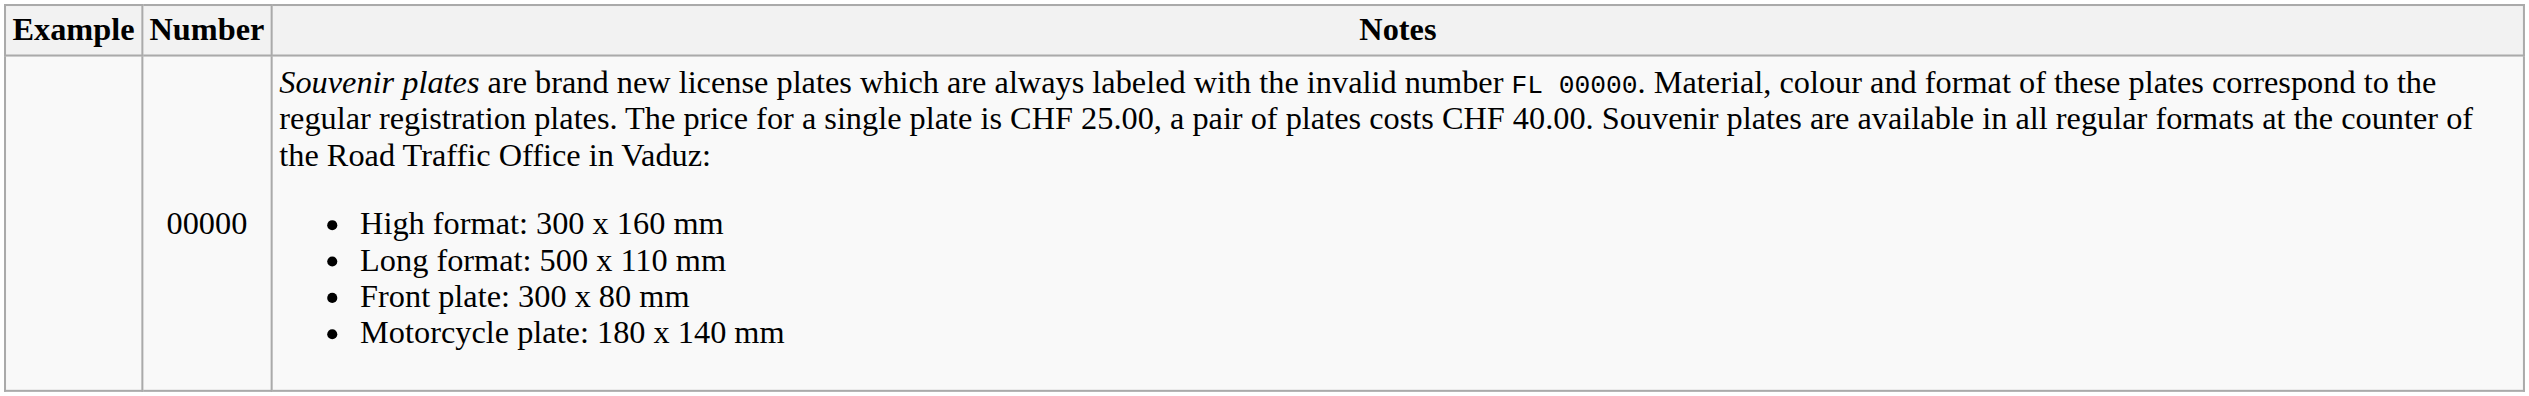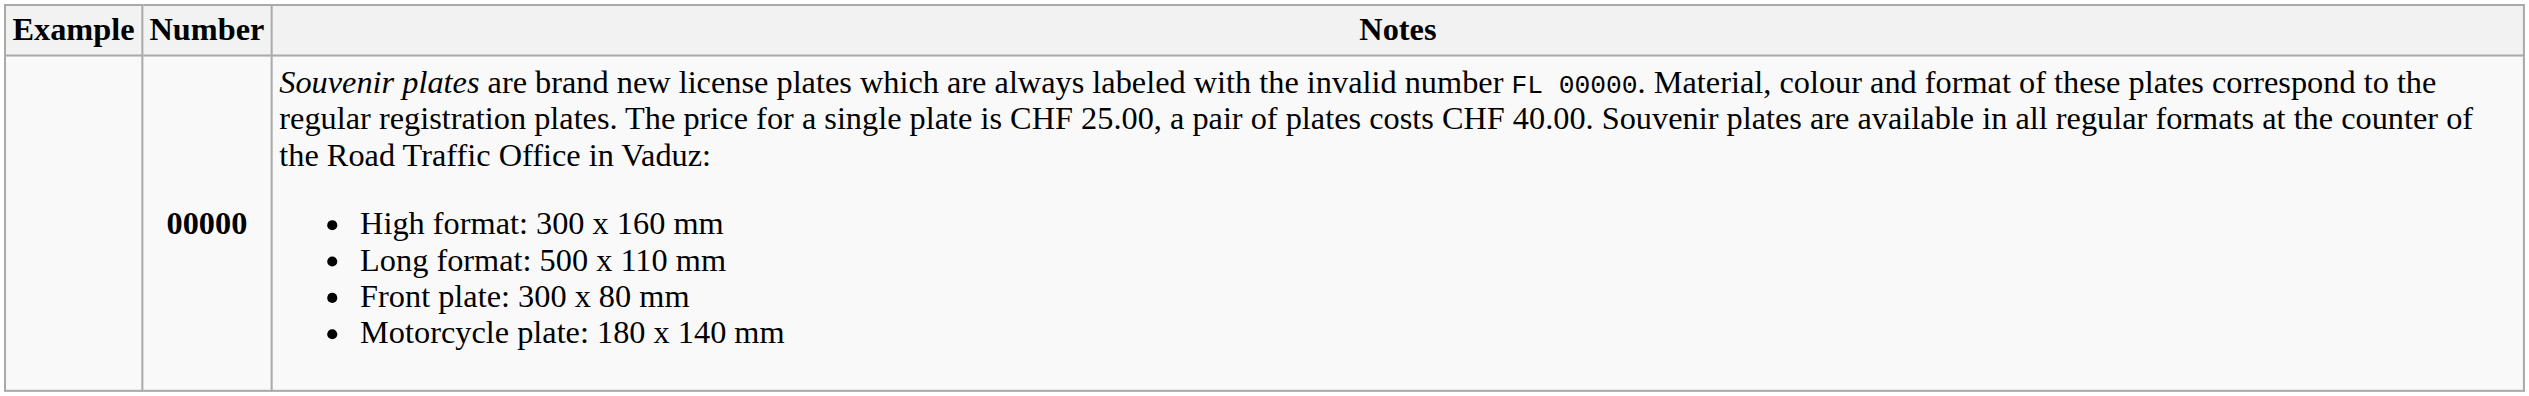row 2 | Number: normal -> bold
